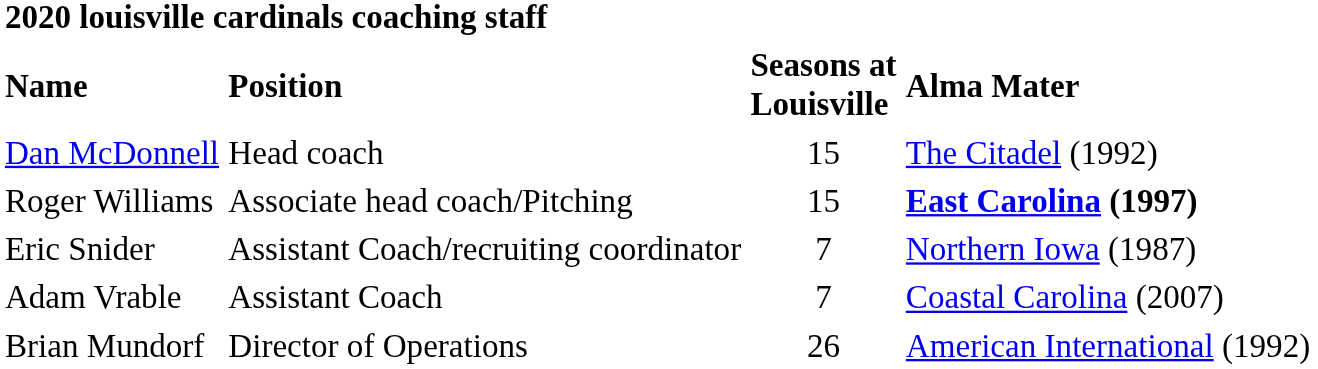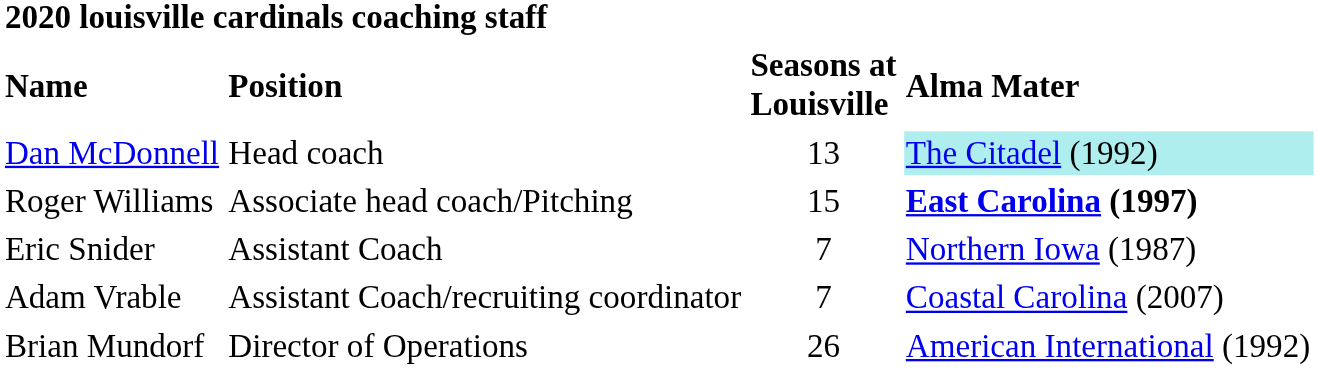Dan McDonnell | Seasons at Louisville: 15 -> 13
Dan McDonnell | Alma Mater: no background -> paleturquoise background
Eric Snider | Position: Assistant Coach/recruiting coordinator -> Assistant Coach
Adam Vrable | Position: Assistant Coach -> Assistant Coach/recruiting coordinator
